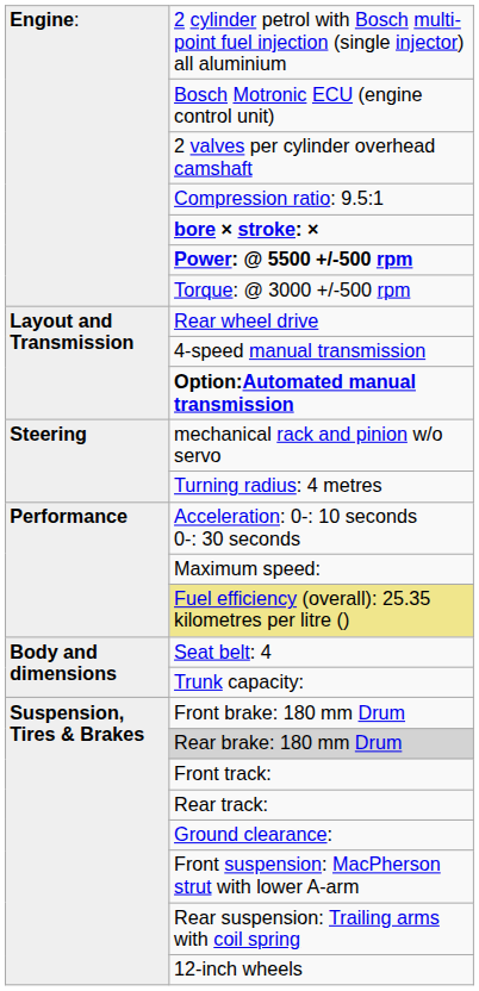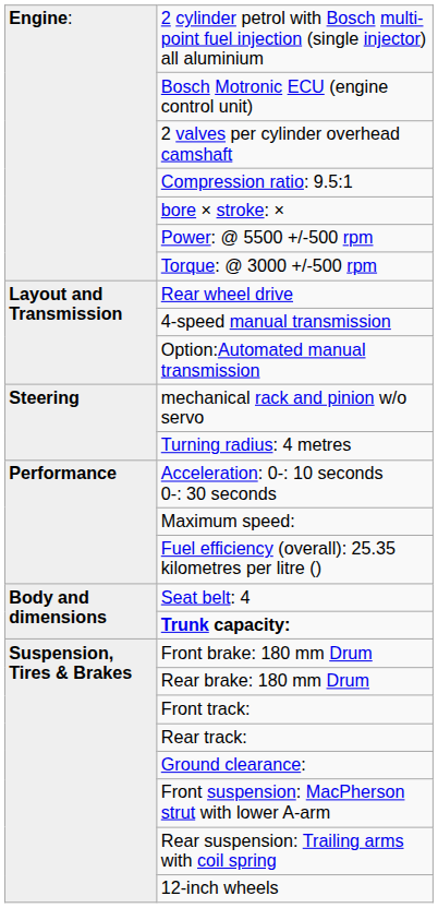bore × stroke: × | column 2: bold -> normal
Power: @ 5500 +/-500 rpm | column 2: bold -> normal
Option:Automated manual transmission | column 2: bold -> normal
Fuel efficiency (overall): 25.35 kilometres per litre () | column 2: khaki background -> no background
Trunk capacity: | column 2: normal -> bold
Rear brake: 180 mm Drum | column 2: lightgrey background -> no background
